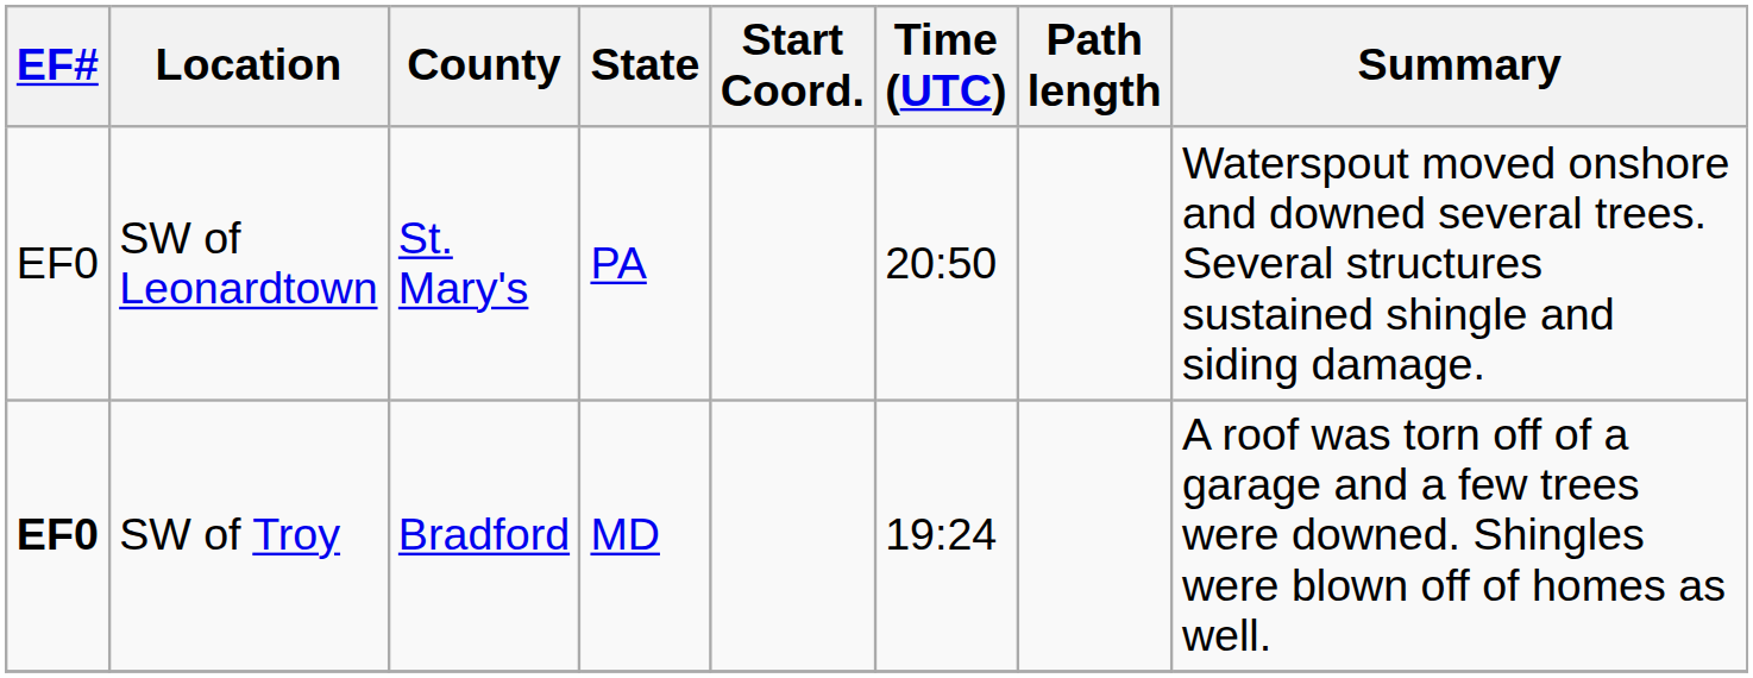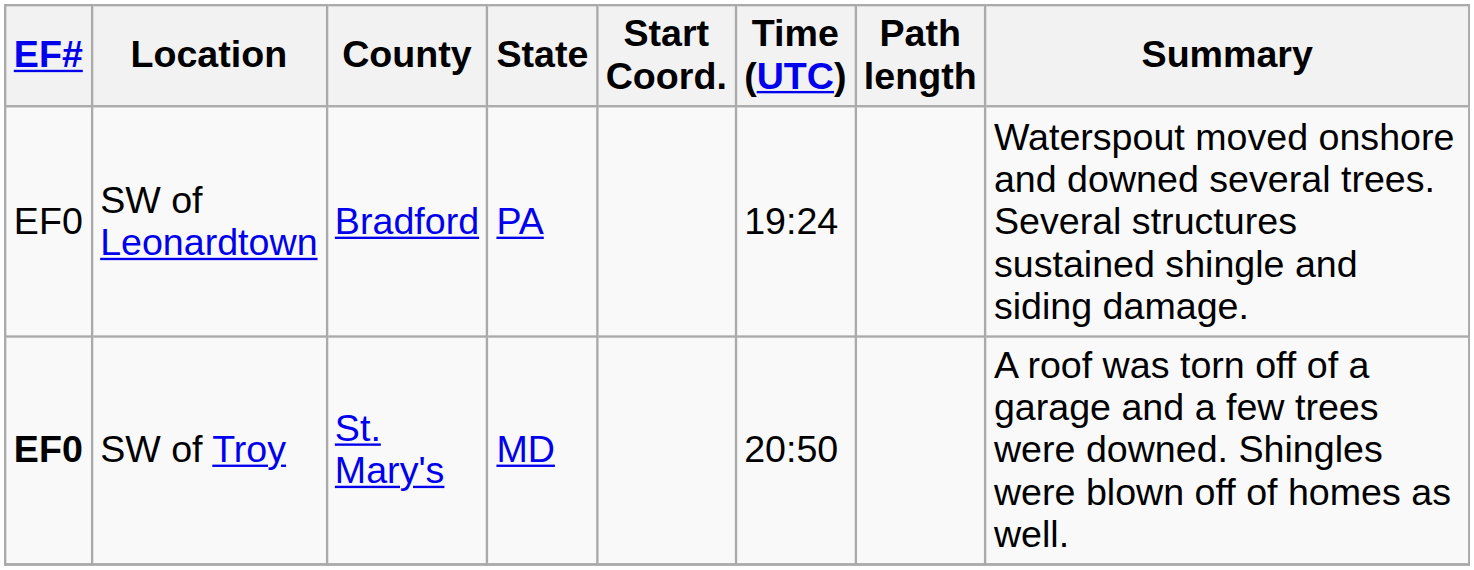SW of Leonardtown | County: St. Mary's -> Bradford
SW of Leonardtown | Time (UTC): 20:50 -> 19:24
SW of Troy | County: Bradford -> St. Mary's
SW of Troy | Time (UTC): 19:24 -> 20:50
